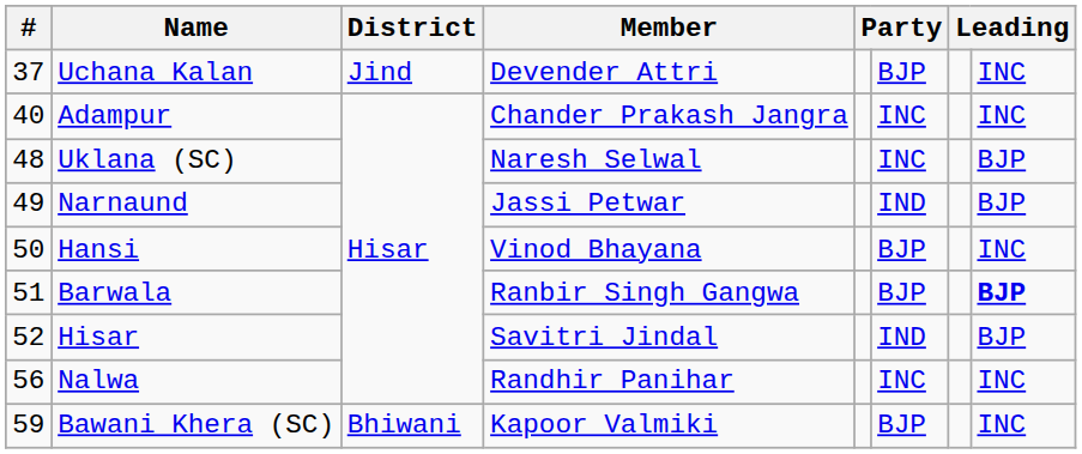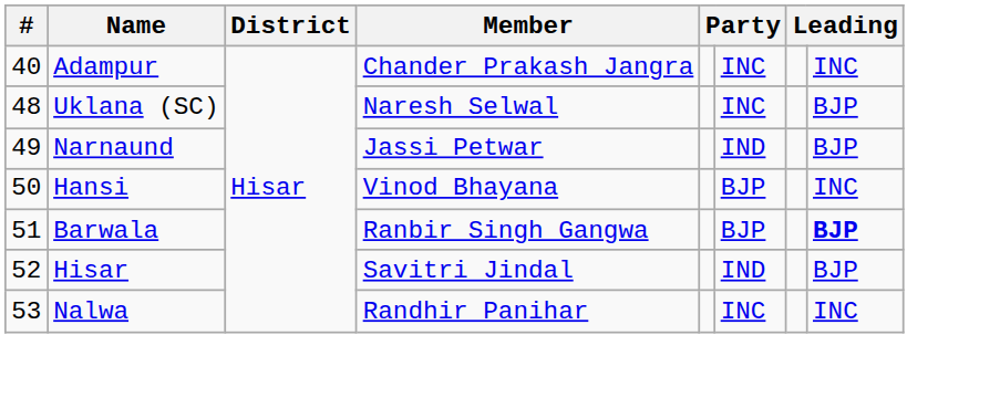- row: 37 | Uchana Kalan | Jind | Devender Attri | BJP | INC
Nalwa | #: 56 -> 53
- row: 59 | Bawani Khera (SC) | Bhiwani | Kapoor Valmiki | BJP | INC
